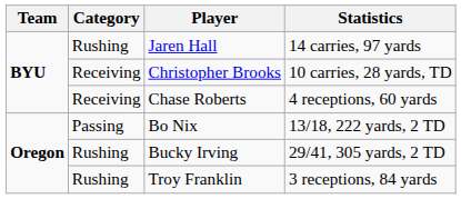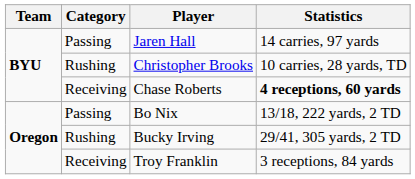Jaren Hall | Category: Rushing -> Passing
Christopher Brooks | Category: Receiving -> Rushing
Chase Roberts | Statistics: normal -> bold
Troy Franklin | Category: Rushing -> Receiving
